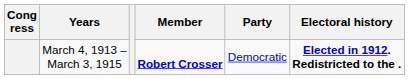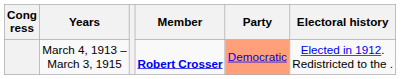March 4, 1913 – March 3, 1915 | Party: no background -> lightsalmon background
March 4, 1913 – March 3, 1915 | Electoral history: bold -> normal
